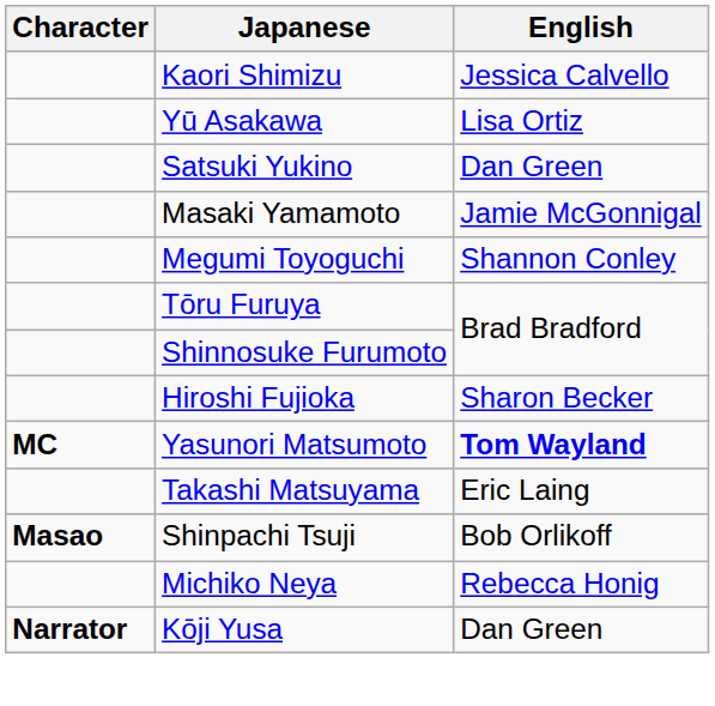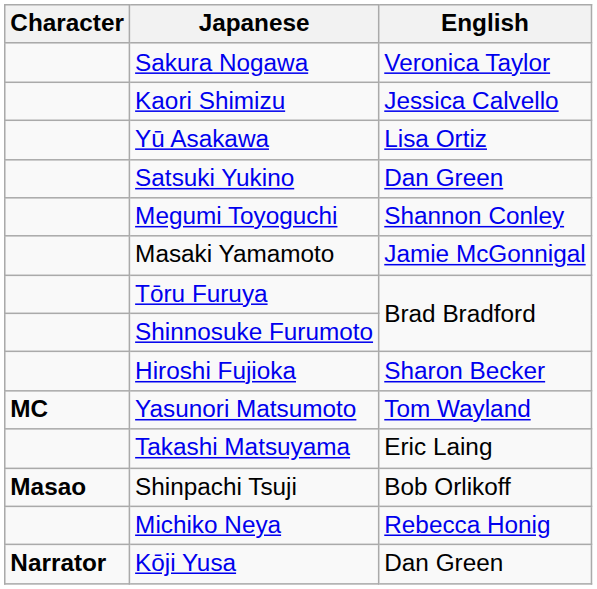+ row: Sakura Nogawa | Veronica Taylor
rows swapped: Megumi Toyoguchi <-> Masaki Yamamoto
Yasunori Matsumoto | English: bold -> normal
